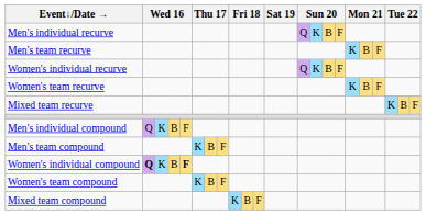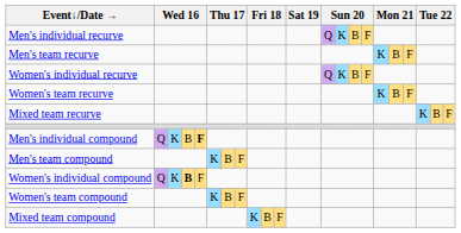Men's individual compound | column 5: normal -> bold
Women's individual compound | column 2: bold -> normal
Women's individual compound | column 4: normal -> bold
Women's individual compound | column 5: bold -> normal
